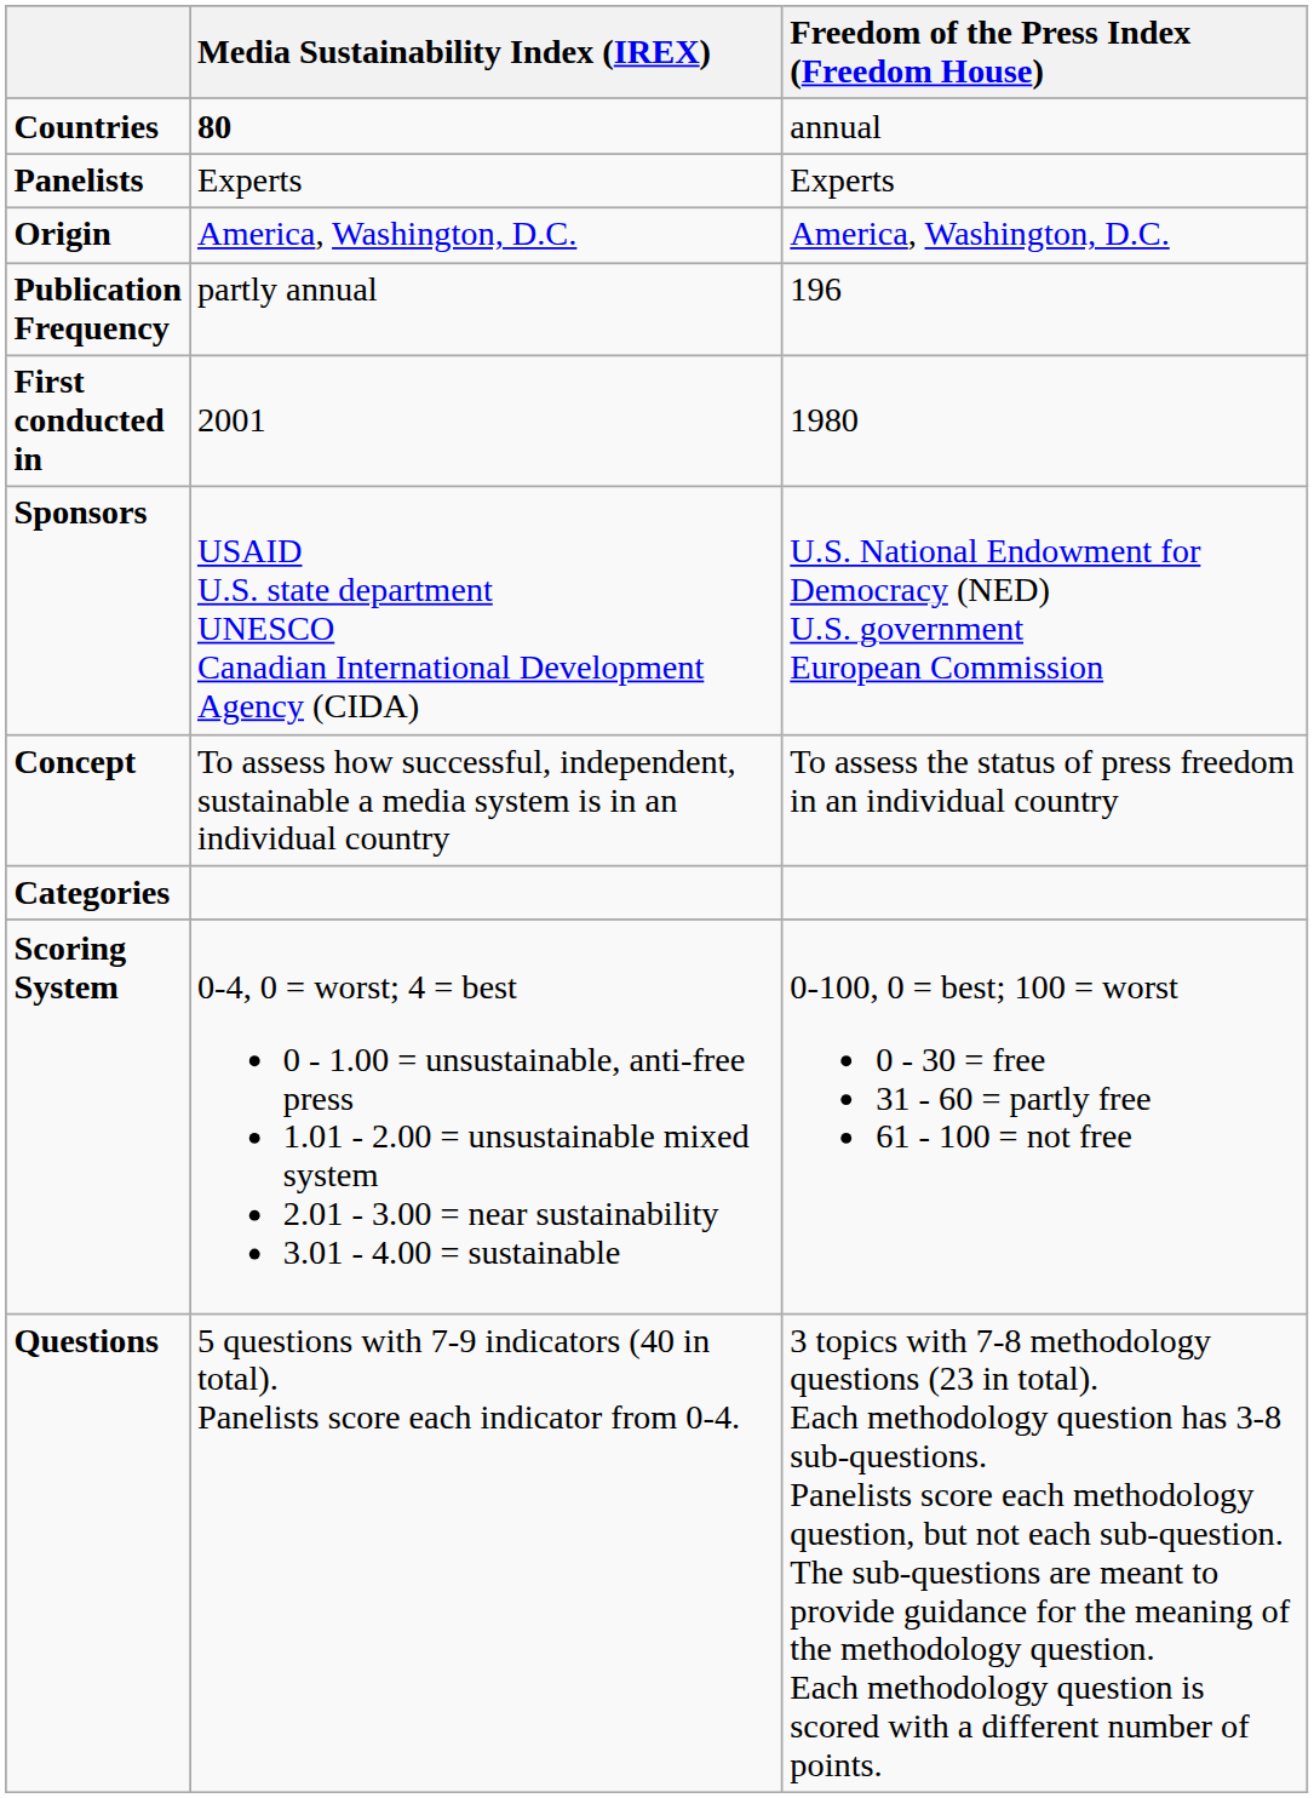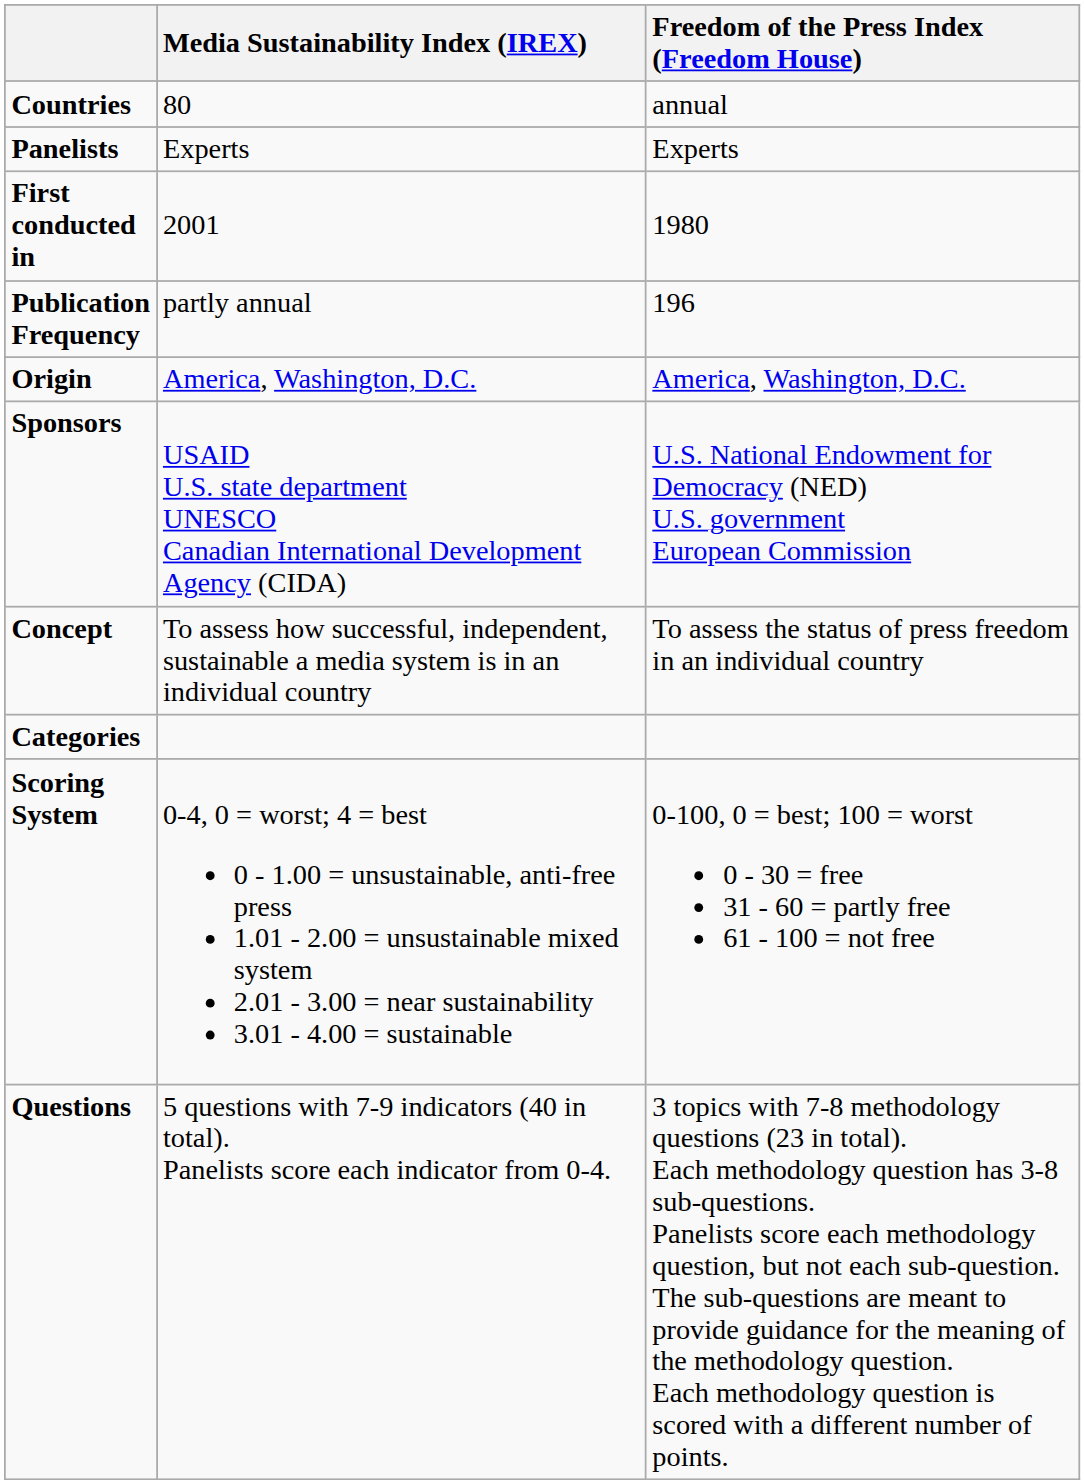Countries | Media Sustainability Index (IREX): bold -> normal
rows swapped: First conducted in <-> Origin
